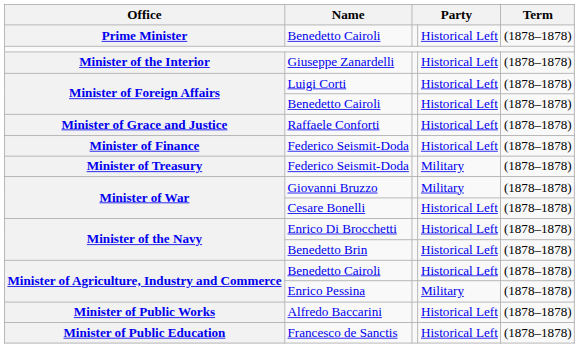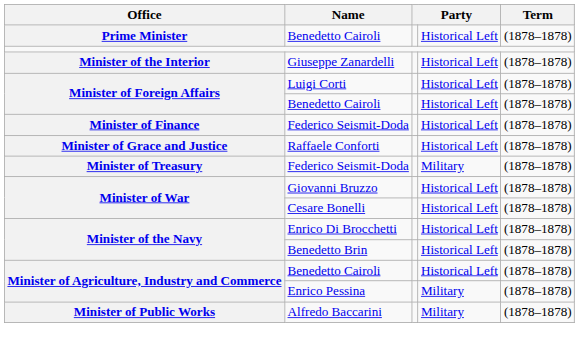rows swapped: Raffaele Conforti <-> Minister of Finance / Federico Seismit-Doda
Giovanni Bruzzo | column 4: Military -> Historical Left
Alfredo Baccarini | column 4: Historical Left -> Military
- row: Minister of Public Education | Francesco de Sanctis | Historical Left | (1878–1878)
